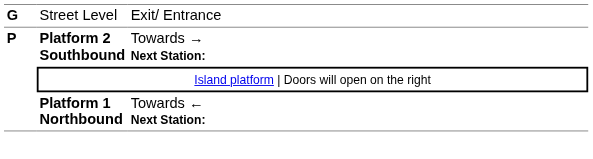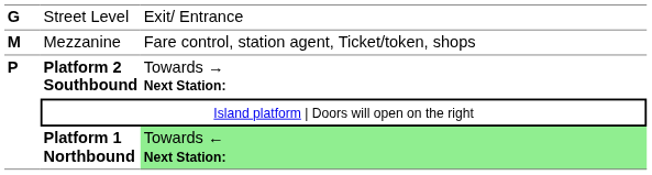+ row: M | Mezzanine | Fare control, station agent, Ticket/token, shops
Platform 1 Northbound | column 3: no background -> lightgreen background
